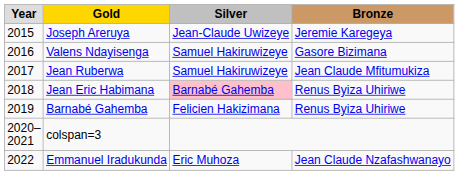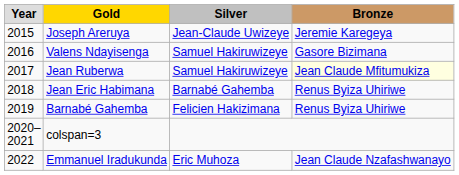Jean Ruberwa | Bronze: no background -> lightyellow background
Jean Eric Habimana | Silver: pink background -> no background
